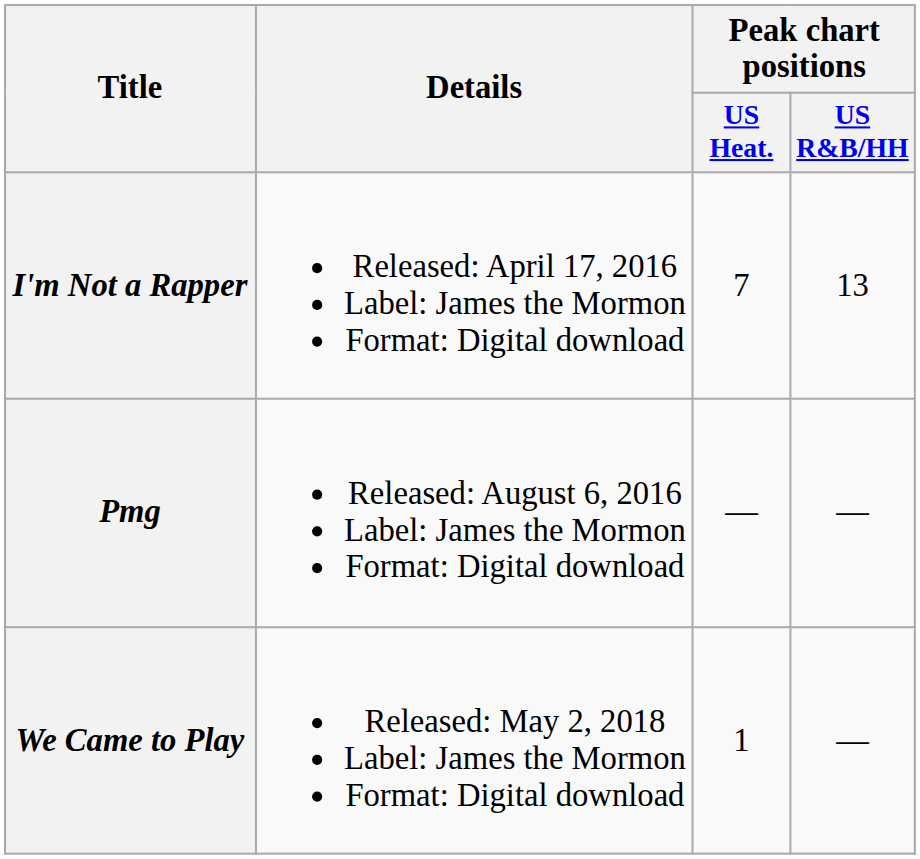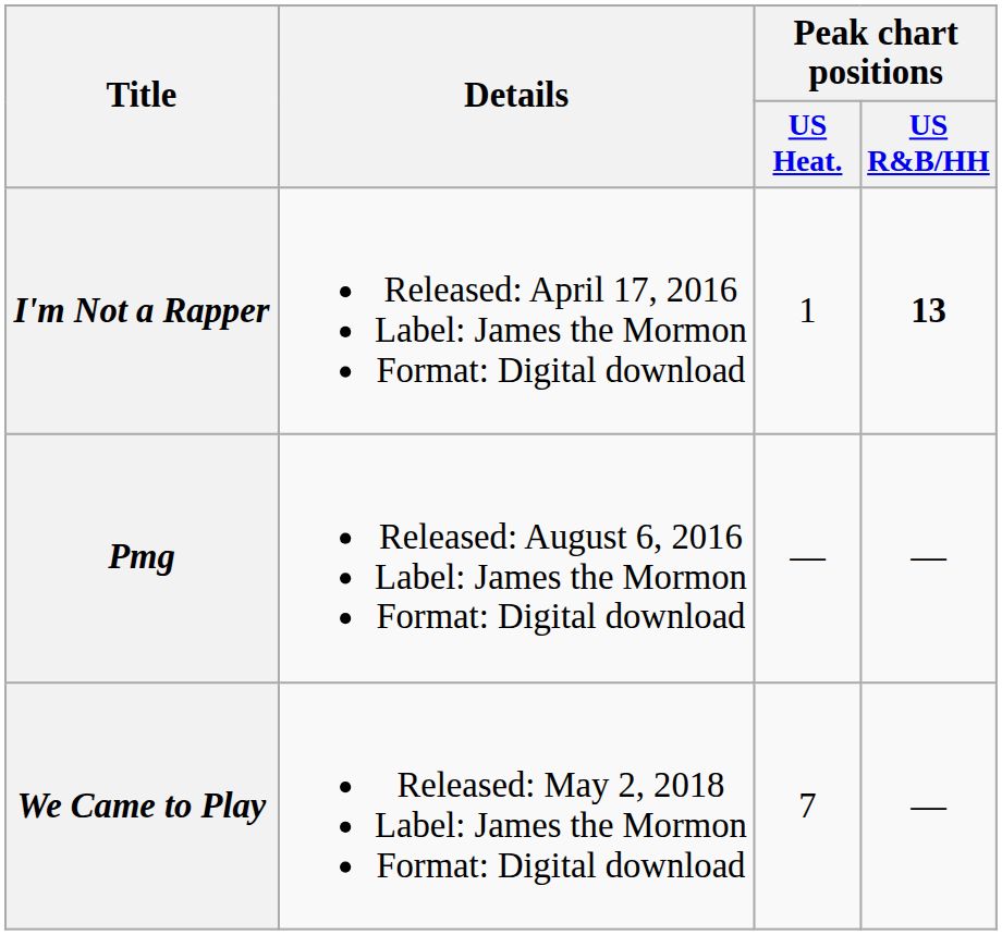I'm Not a Rapper | Peak chart positions / US Heat.: 7 -> 1
I'm Not a Rapper | Peak chart positions / US R&B/HH: normal -> bold
We Came to Play | Peak chart positions / US Heat.: 1 -> 7
